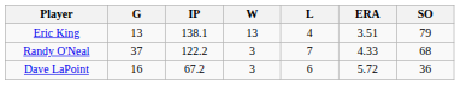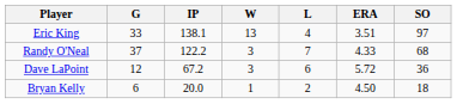Eric King | G: 13 -> 33
Eric King | SO: 79 -> 97
Dave LaPoint | G: 16 -> 12
+ row: Bryan Kelly | 6 | 20.0 | 1 | 2 | 4.50 | 18
